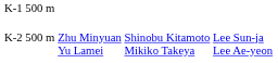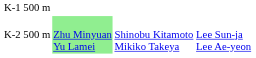K-2 500 m | column 2: no background -> lightgreen background
